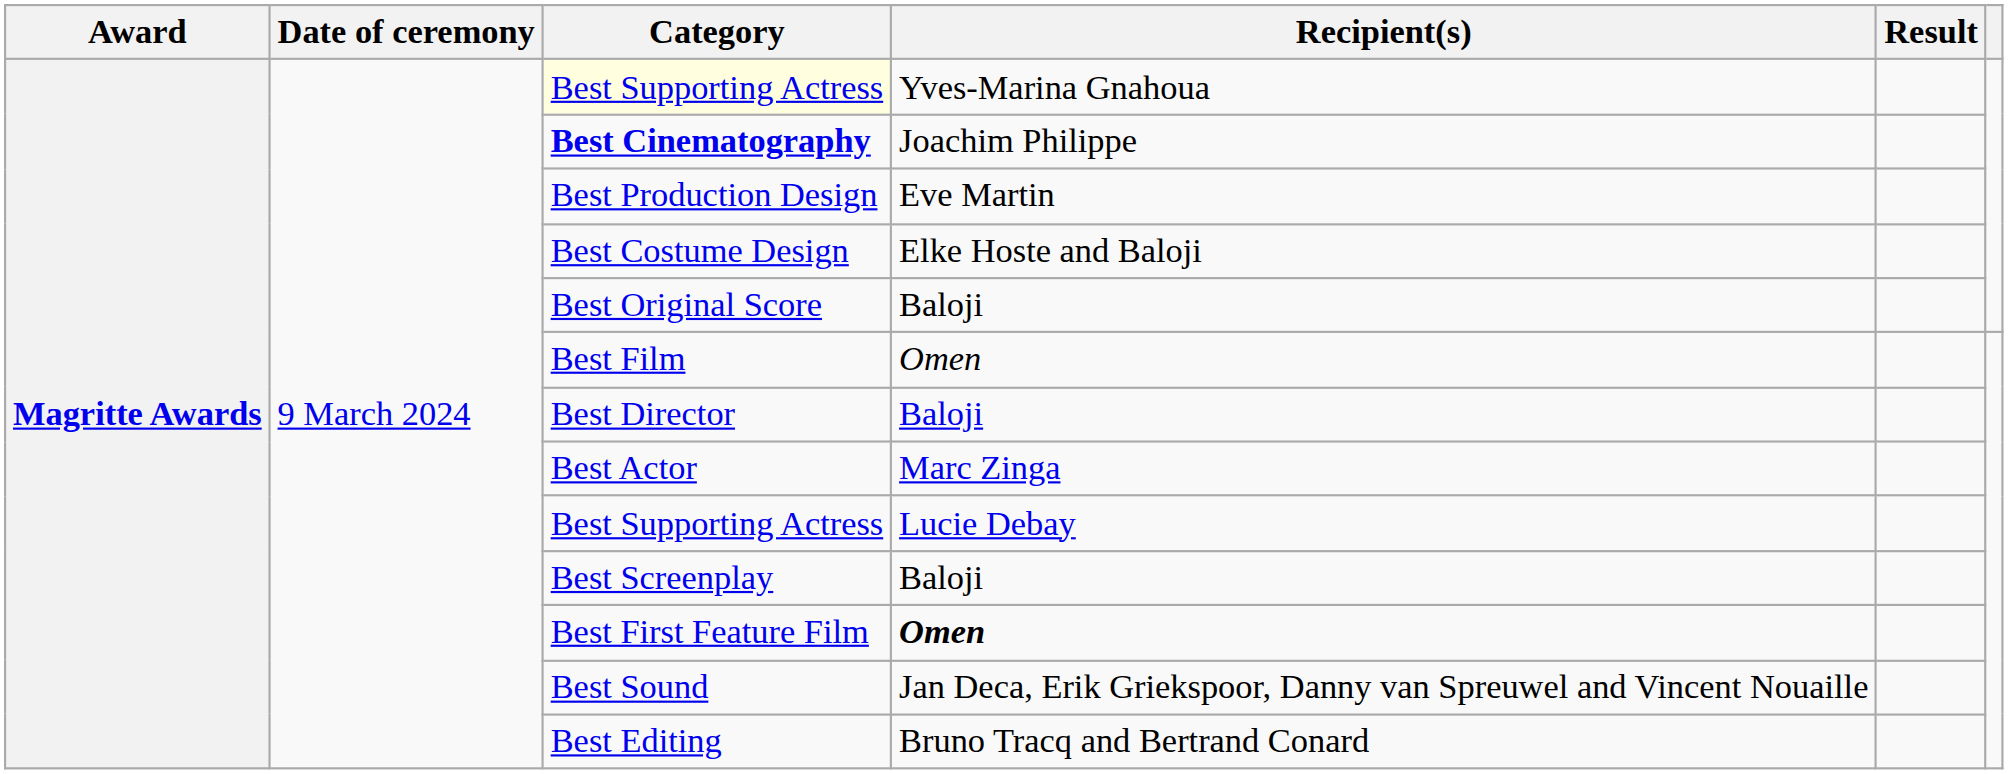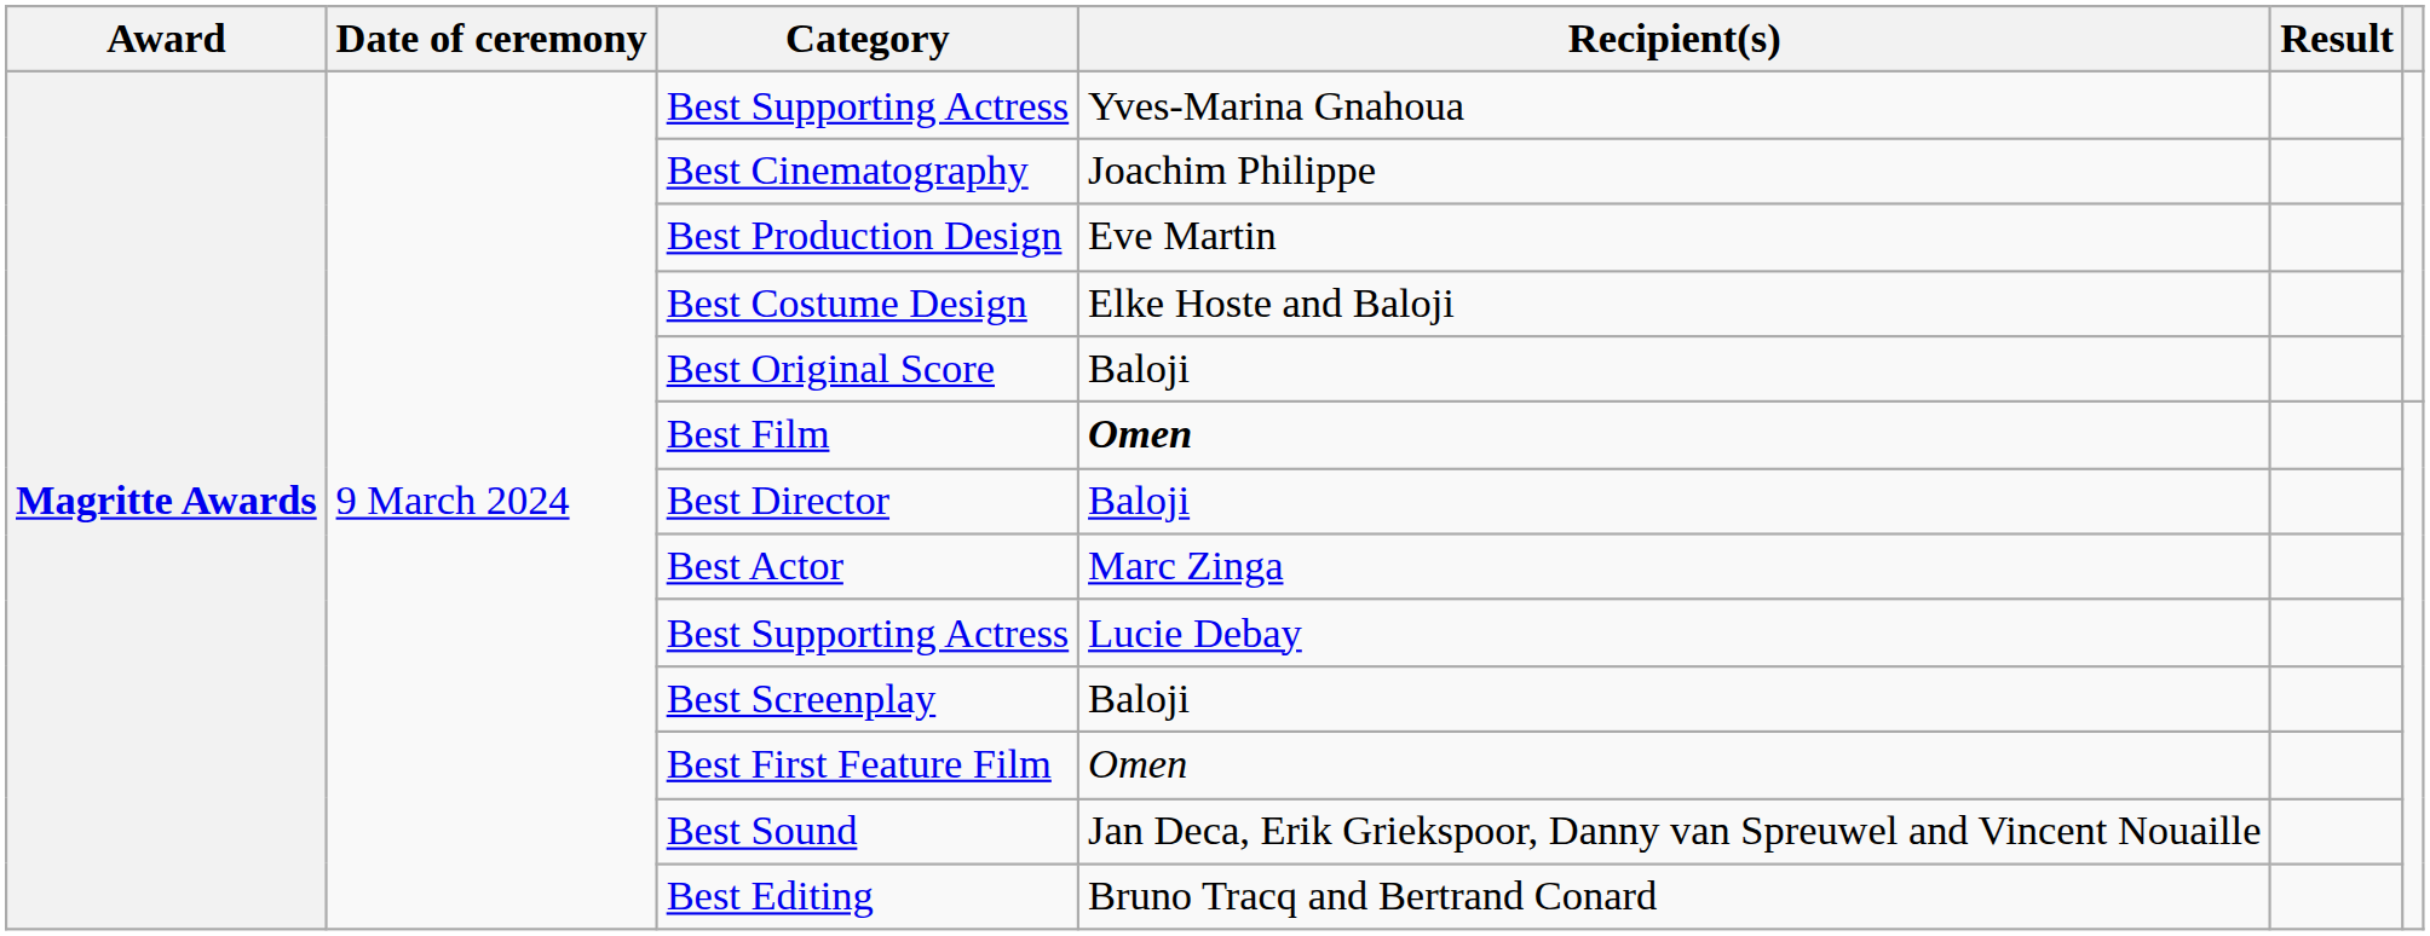Best Supporting Actress / Yves-Marina Gnahoua | Category: lightyellow background -> no background
Best Cinematography | Category: bold -> normal
Best Film | Recipient(s): normal -> bold
Best First Feature Film | Recipient(s): bold -> normal
